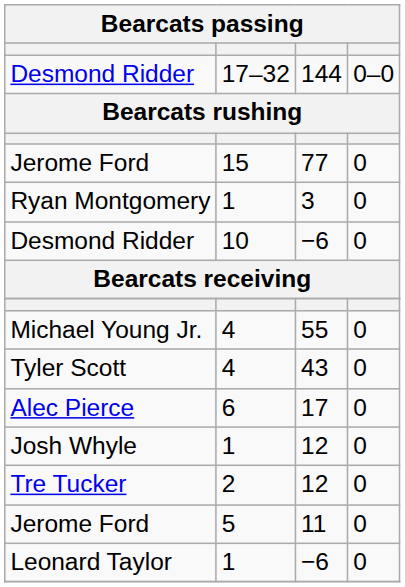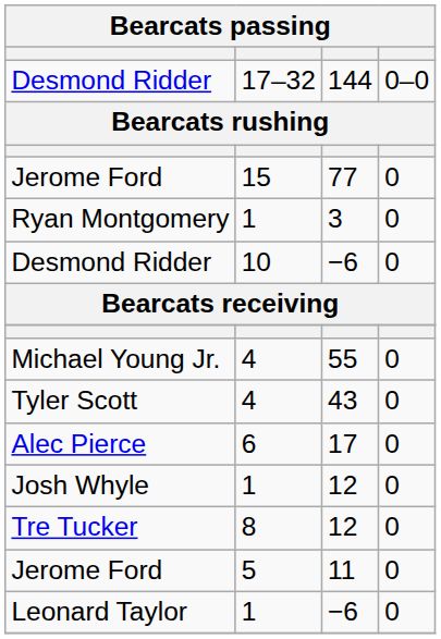Tre Tucker | column 2: 2 -> 8
